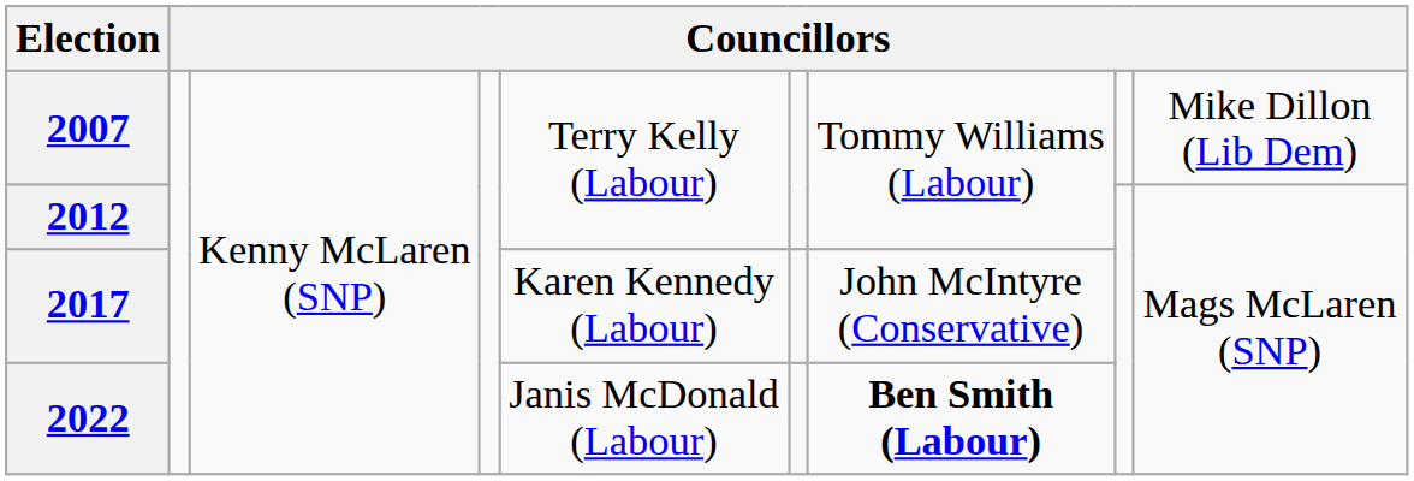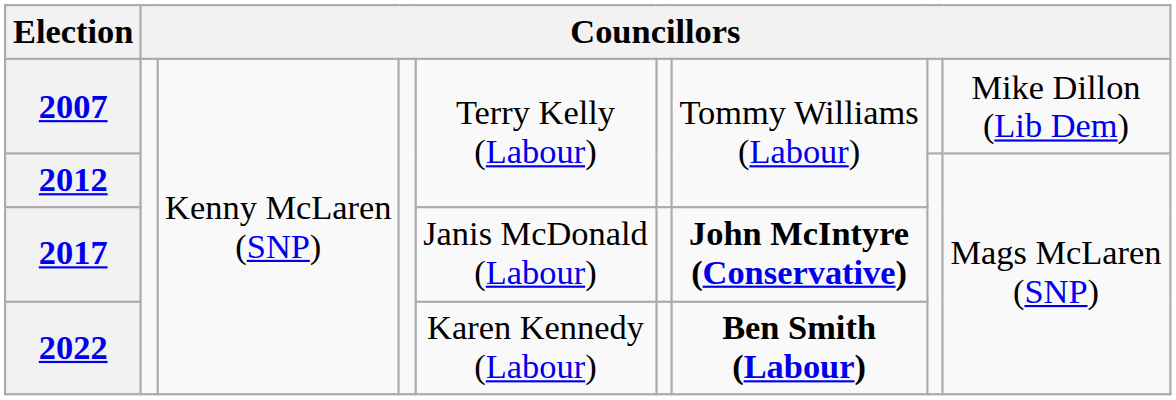2017 | column 5: Karen Kennedy (Labour) -> Janis McDonald (Labour)
2017 | column 7: normal -> bold
2022 | column 5: Janis McDonald (Labour) -> Karen Kennedy (Labour)
